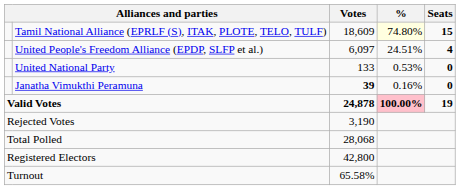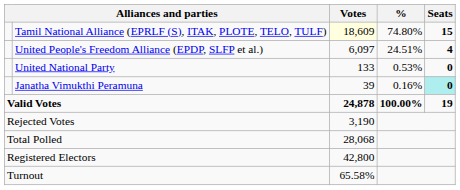Tamil National Alliance (EPRLF (S), ITAK, PLOTE, TELO, TULF) | Votes: no background -> lightyellow background
Tamil National Alliance (EPRLF (S), ITAK, PLOTE, TELO, TULF) | %: lightyellow background -> no background
Janatha Vimukthi Peramuna | Votes: bold -> normal
Janatha Vimukthi Peramuna | Seats: no background -> paleturquoise background
Valid Votes | %: pink background -> no background
